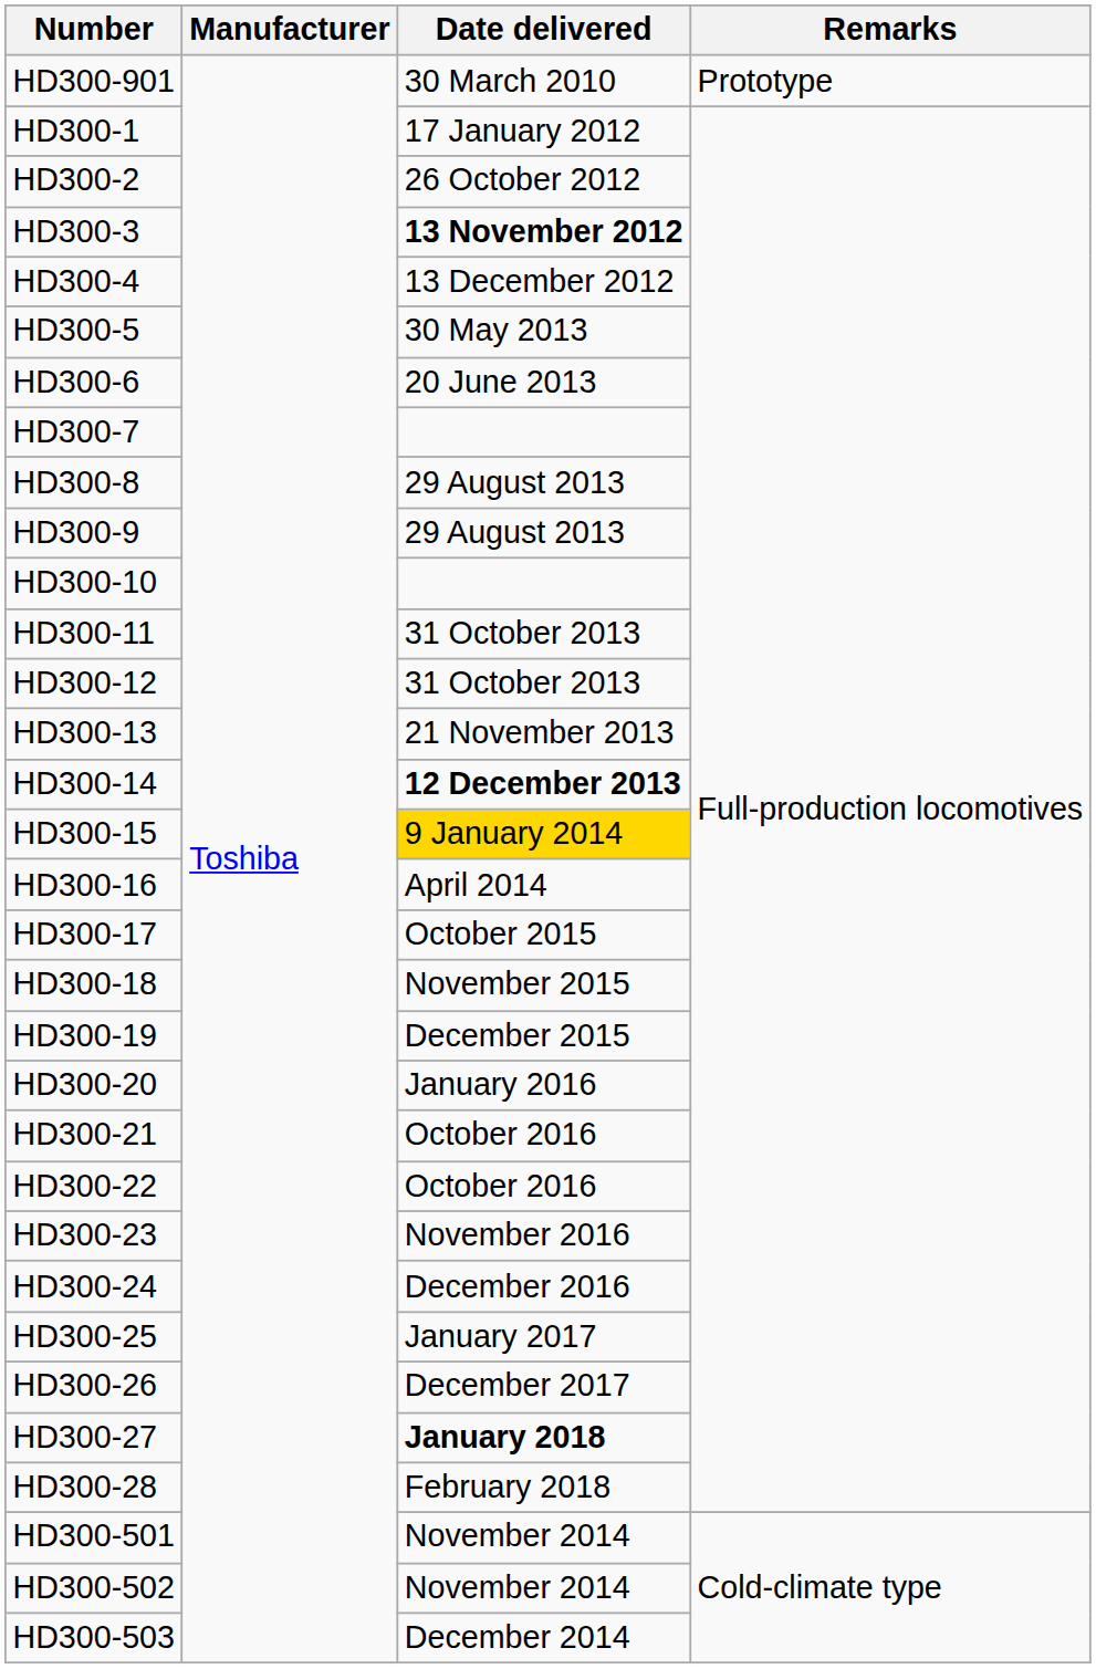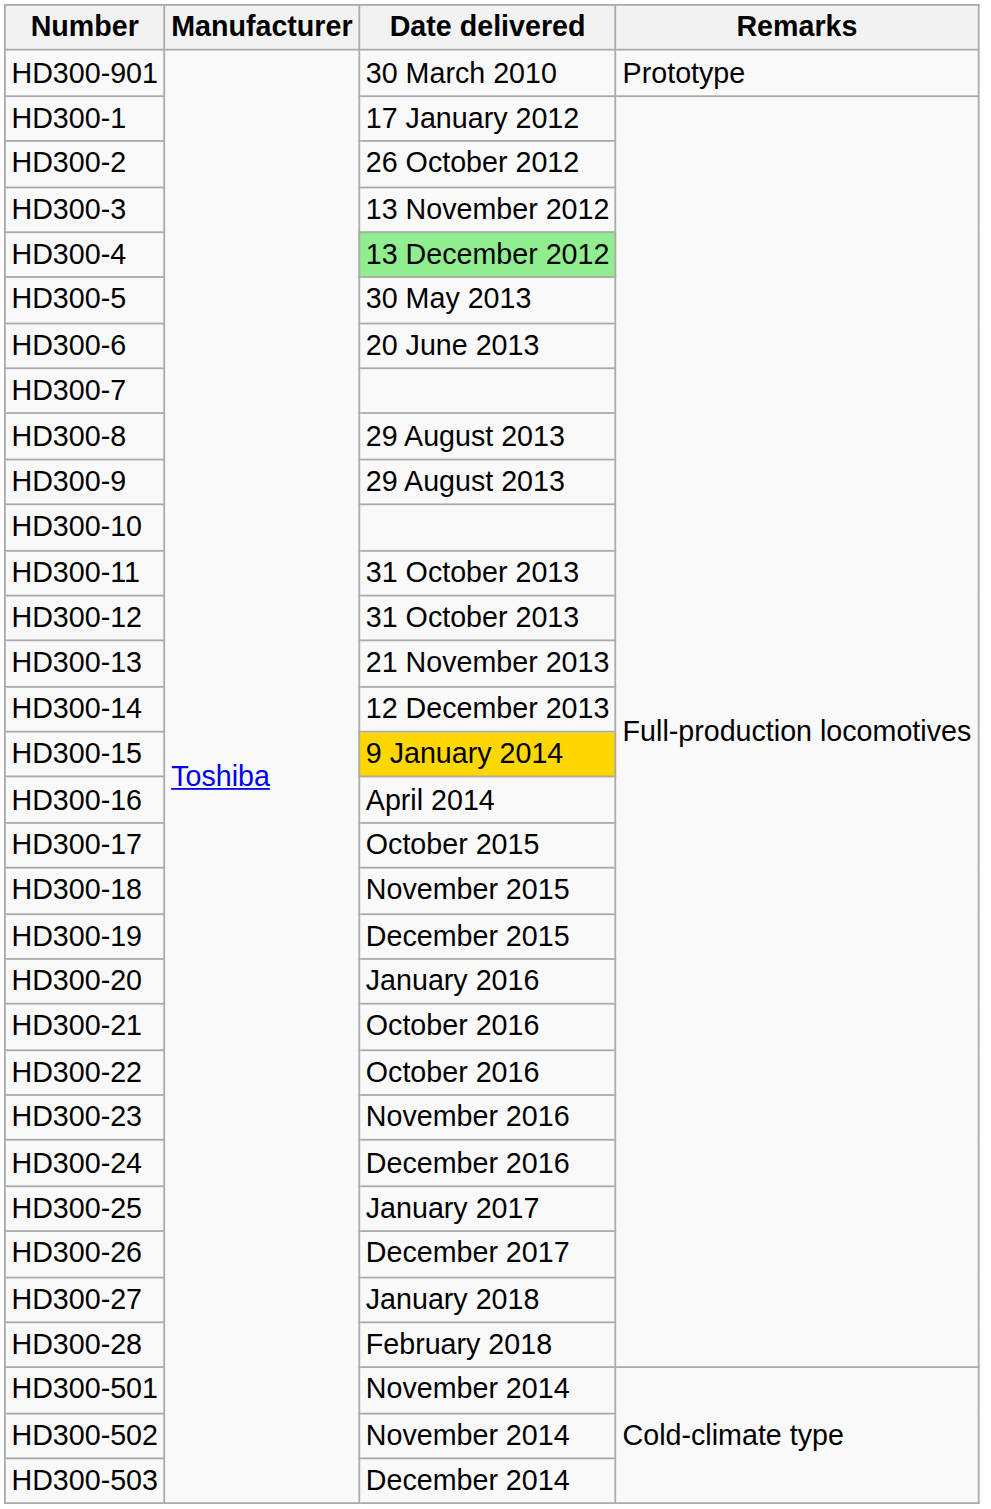HD300-3 | Date delivered: bold -> normal
HD300-4 | Date delivered: no background -> lightgreen background
HD300-14 | Date delivered: bold -> normal
HD300-27 | Date delivered: bold -> normal
